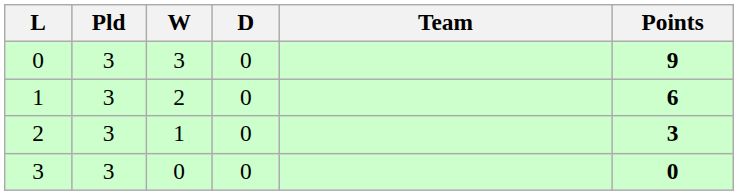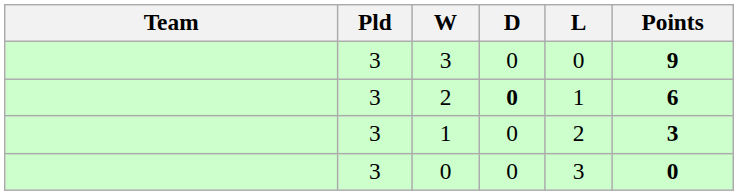columns swapped: Team <-> L
row 3 | D: normal -> bold
